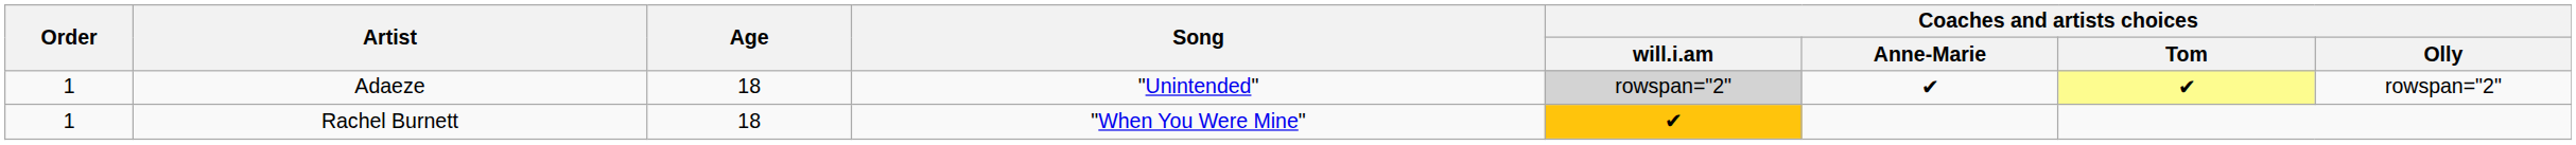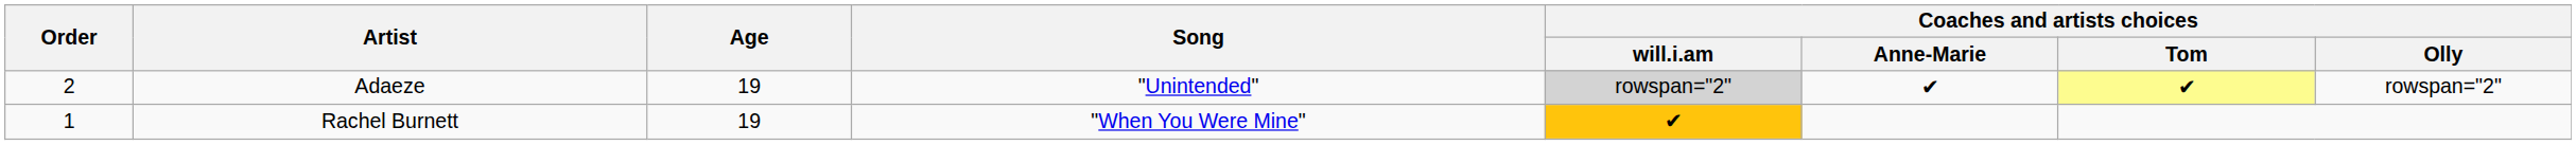Adaeze | Order: 1 -> 2
Adaeze | Age: 18 -> 19
Rachel Burnett | Age: 18 -> 19
